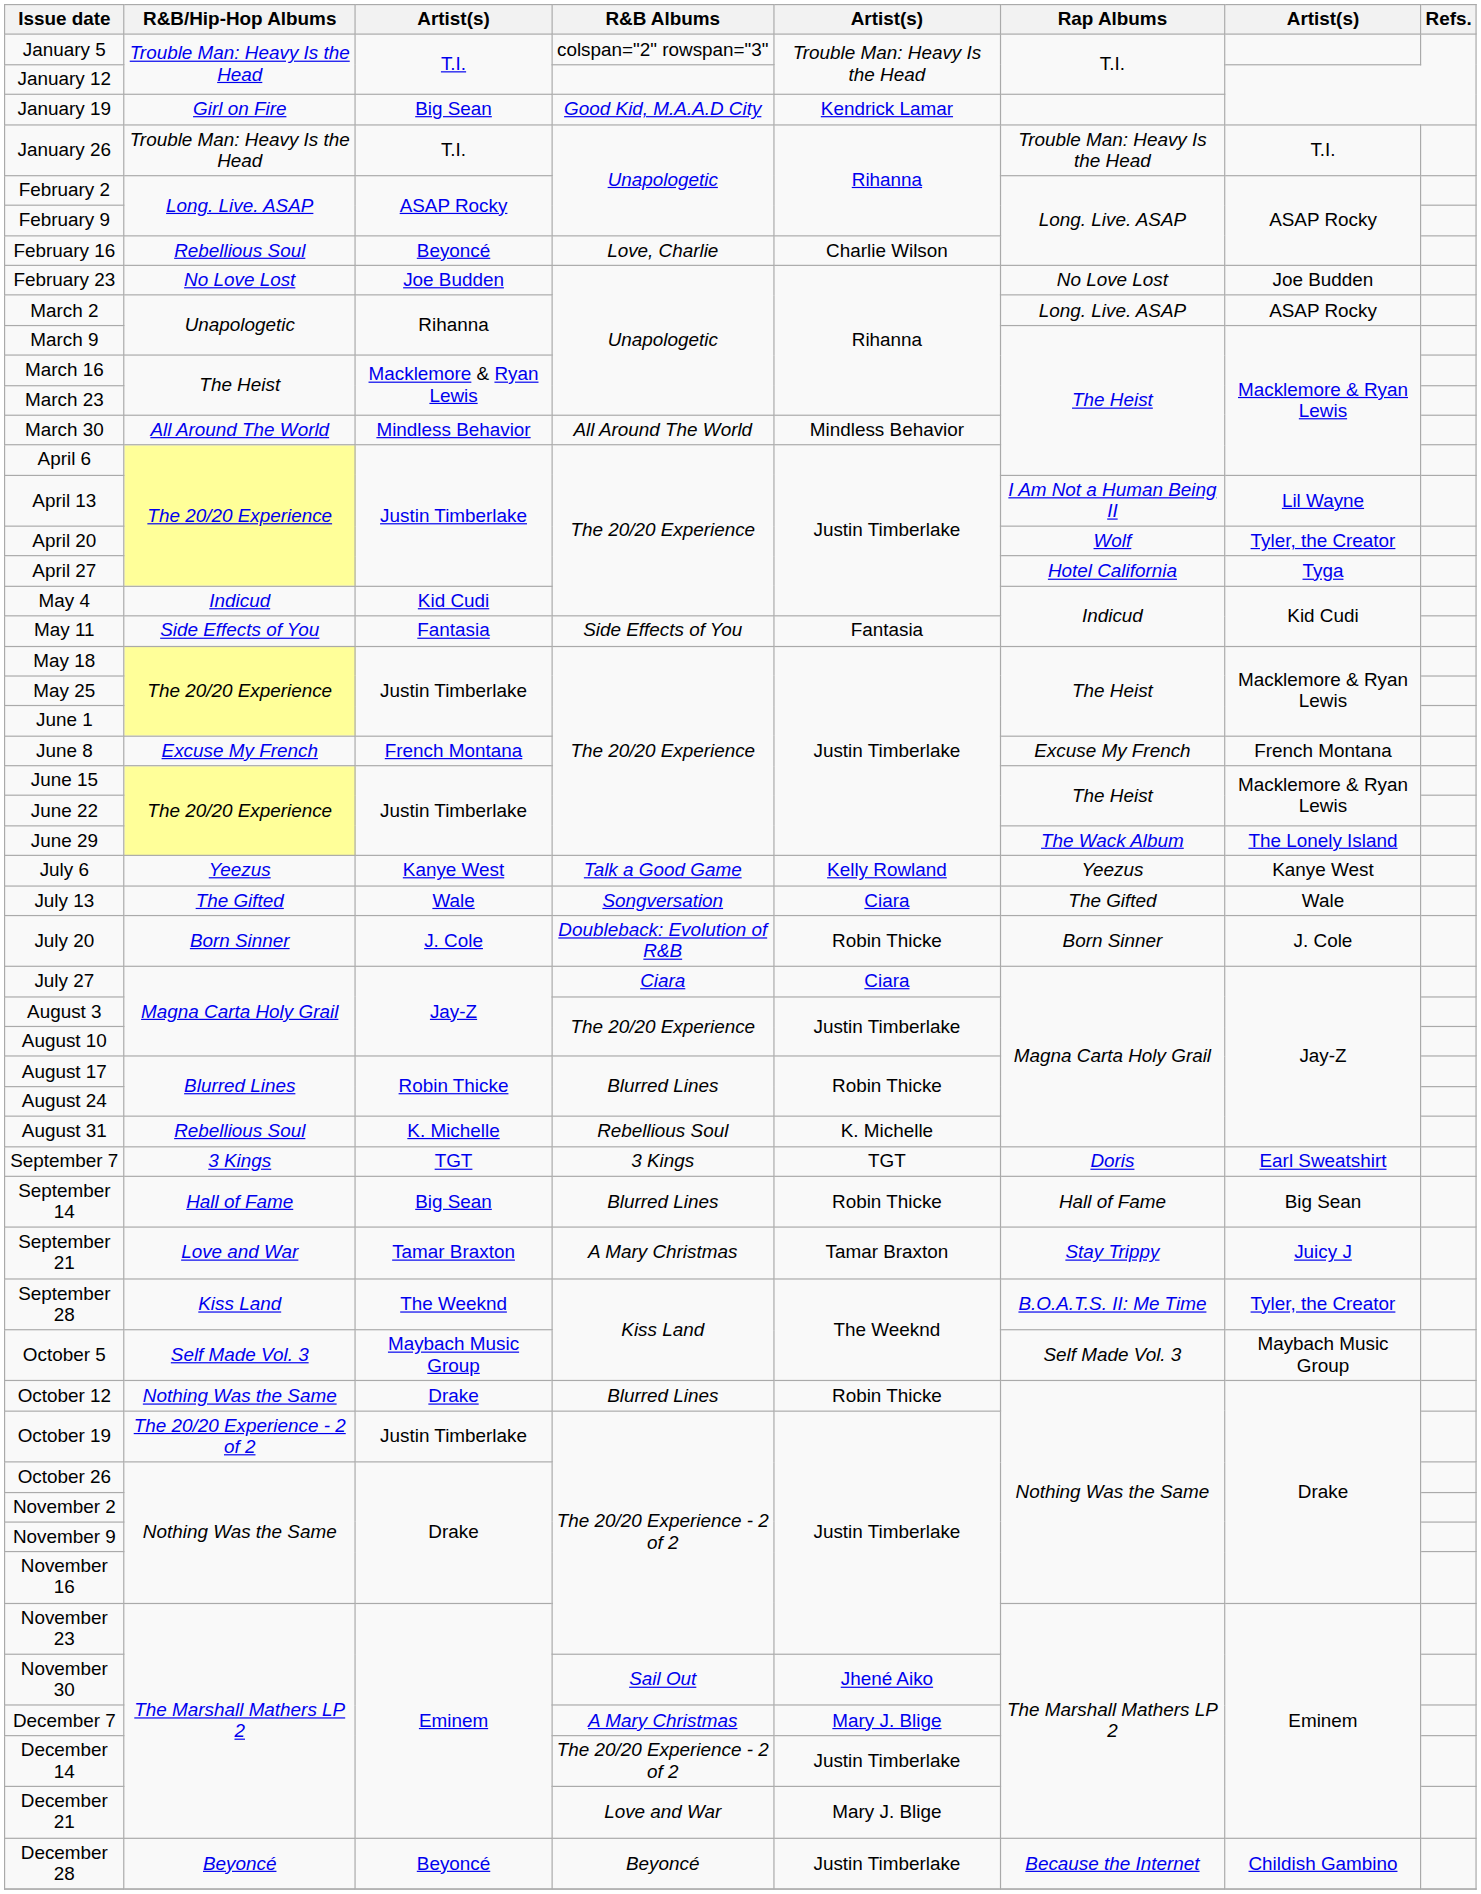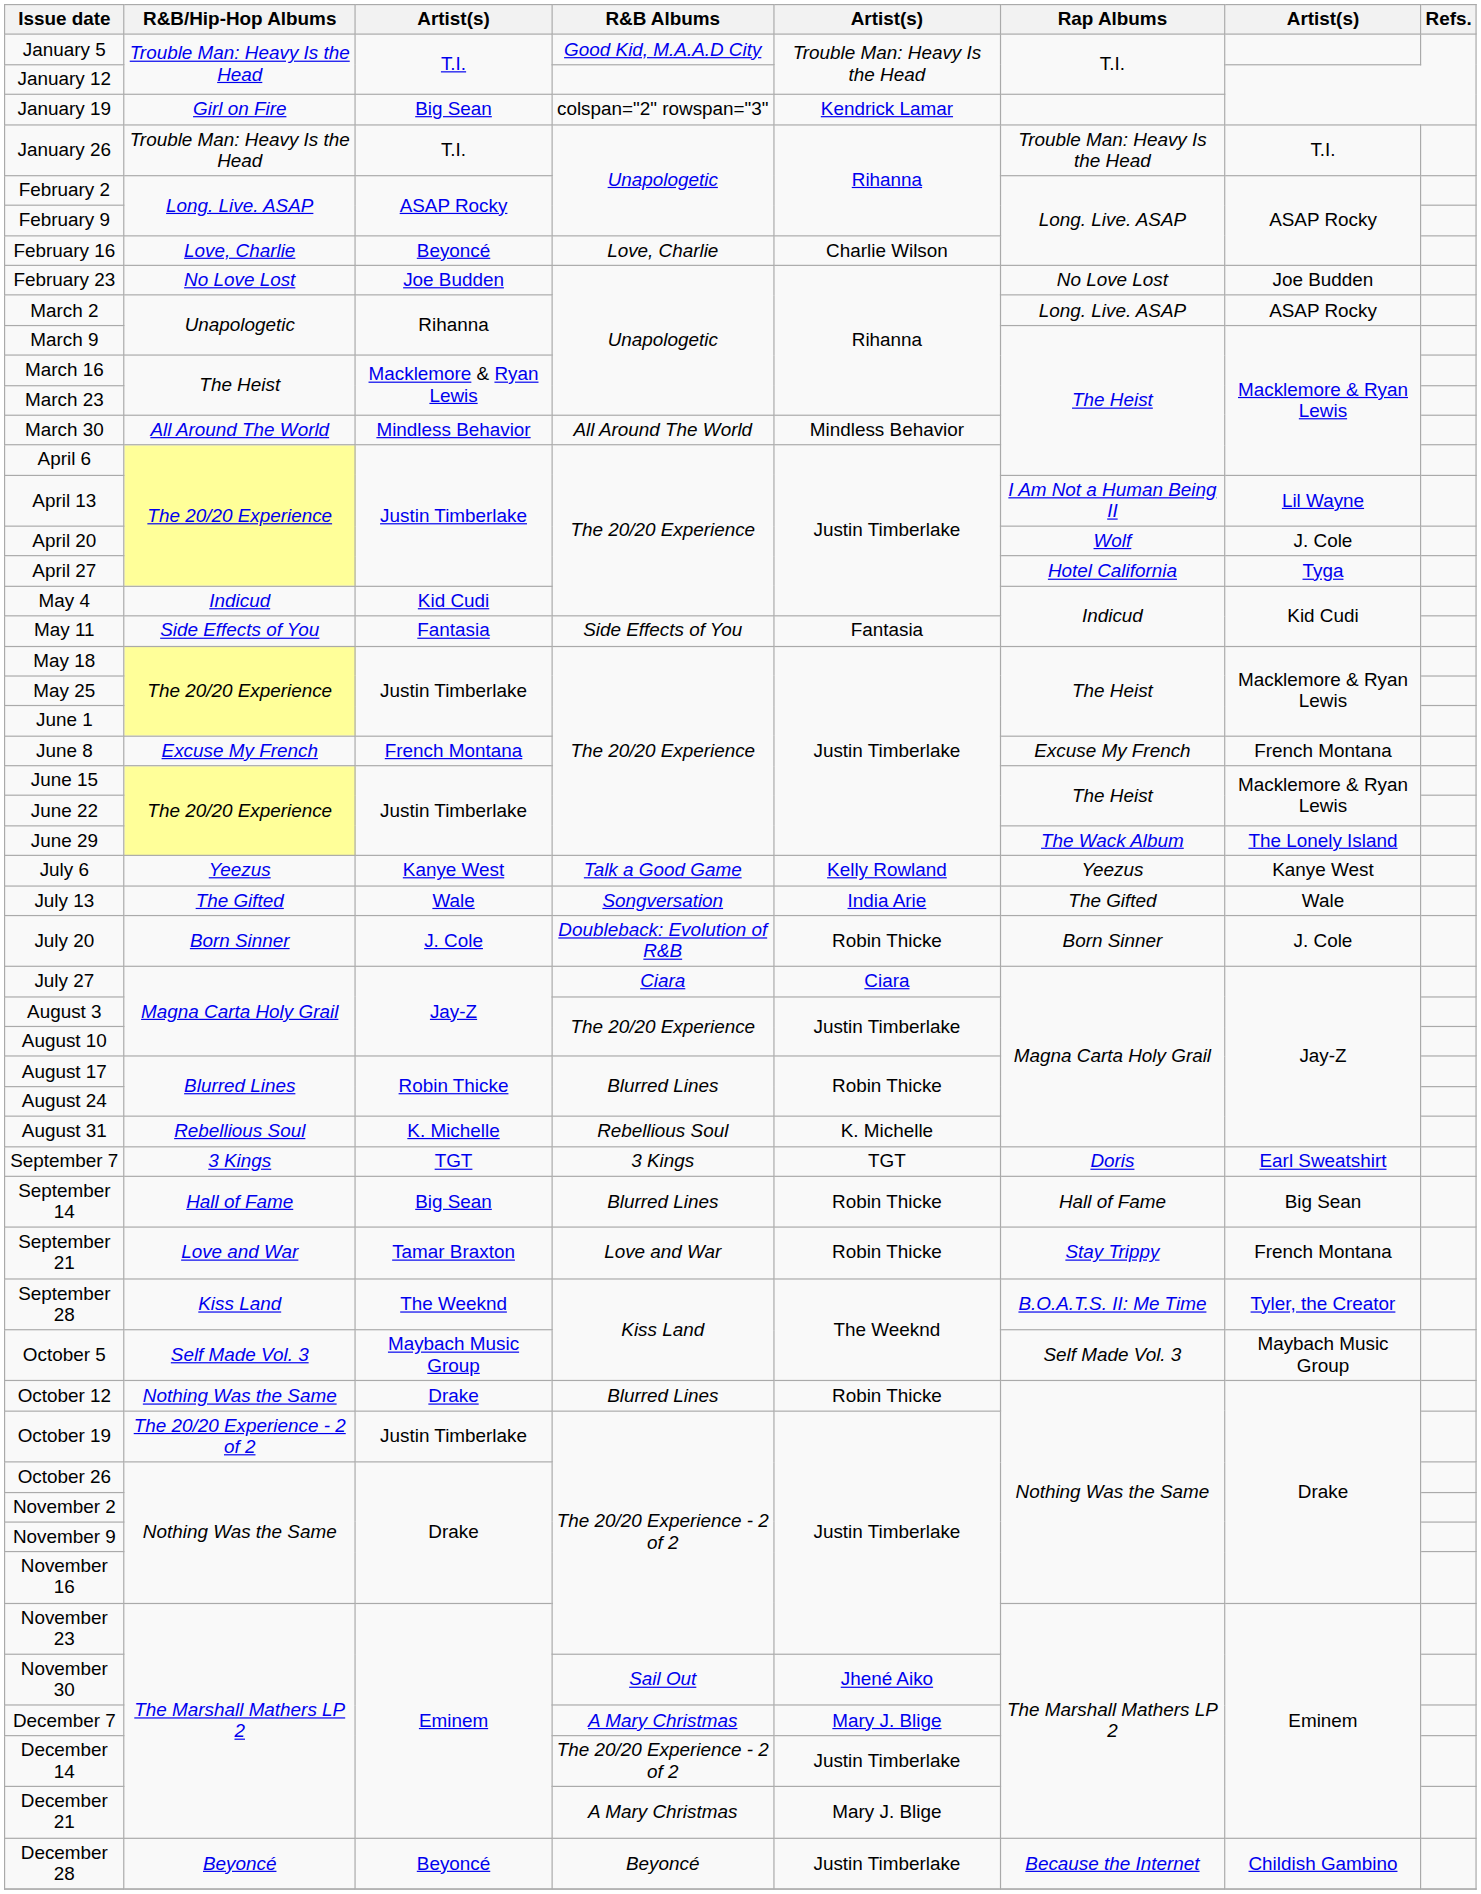January 5 | R&B Albums: colspan="2" rowspan="3" -> Good Kid, M.A.A.D City
January 19 | R&B Albums: Good Kid, M.A.A.D City -> colspan="2" rowspan="3"
February 16 | R&B/Hip-Hop Albums: Rebellious Soul -> Love, Charlie
April 20 | column 7: Tyler, the Creator -> J. Cole
July 13 | column 5: Ciara -> India Arie
September 21 | R&B Albums: A Mary Christmas -> Love and War
September 21 | column 5: Tamar Braxton -> Robin Thicke
September 21 | column 7: Juicy J -> French Montana
December 21 | R&B Albums: Love and War -> A Mary Christmas
